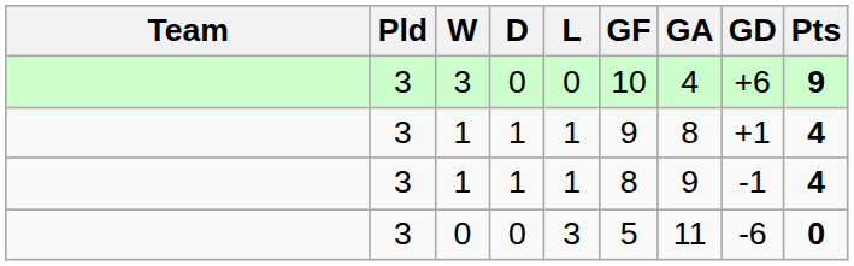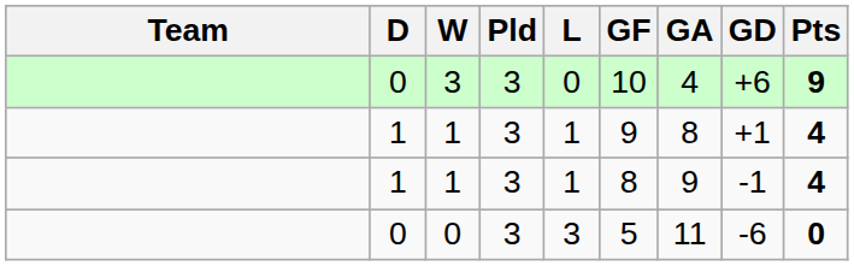columns swapped: Pld <-> D
